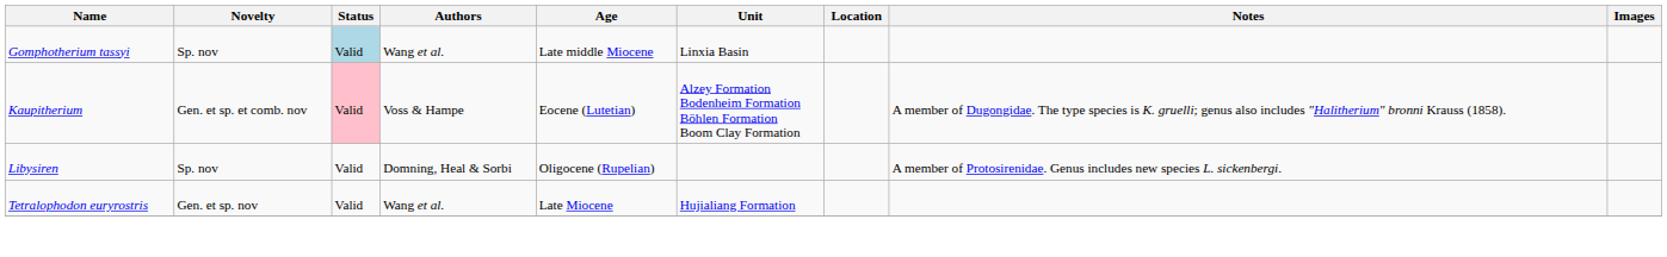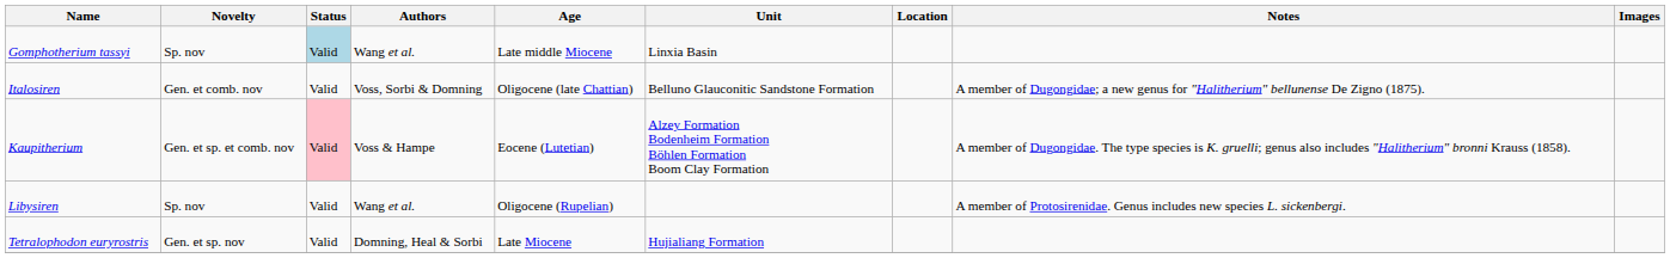+ row: Italosiren | Gen. et comb. nov | Valid | Voss, Sorbi & Domning | Oligocene (late Chattian) | Belluno Glauconitic Sandstone Formation | A member of Dugongidae; a new genus for "Halitherium" bellunense De Zigno (1875).
Libysiren | Authors: Domning, Heal & Sorbi -> Wang et al.
Tetralophodon euryrostris | Authors: Wang et al. -> Domning, Heal & Sorbi
